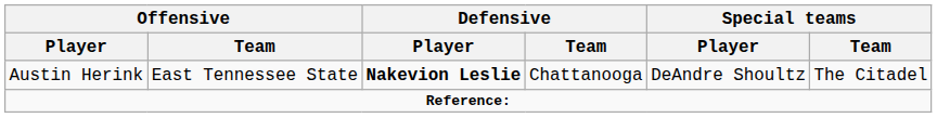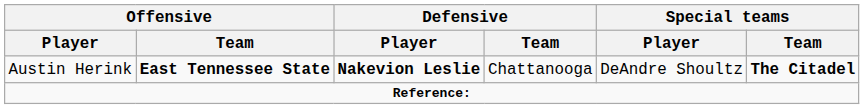Austin Herink | Offensive / Team: normal -> bold
Austin Herink | Special teams / Team: normal -> bold
